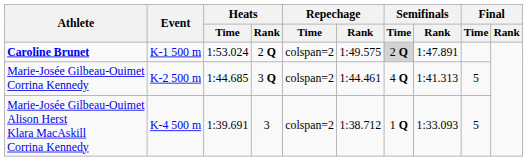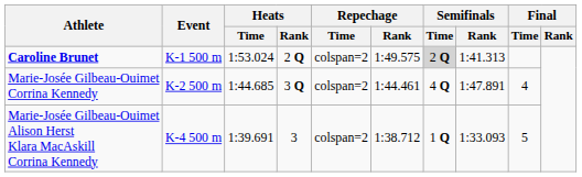Caroline Brunet | Semifinals / Rank: 1:47.891 -> 1:41.313
Marie-Josée Gilbeau-Ouimet Corrina Kennedy | Semifinals / Rank: 1:41.313 -> 1:47.891
Marie-Josée Gilbeau-Ouimet Corrina Kennedy | Final / Time: 5 -> 4
